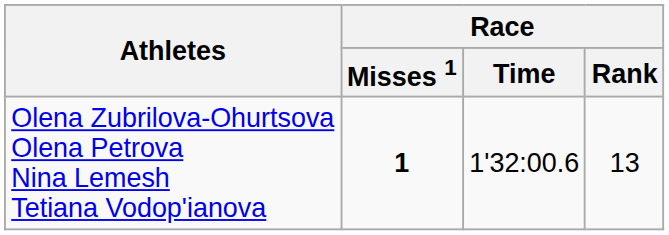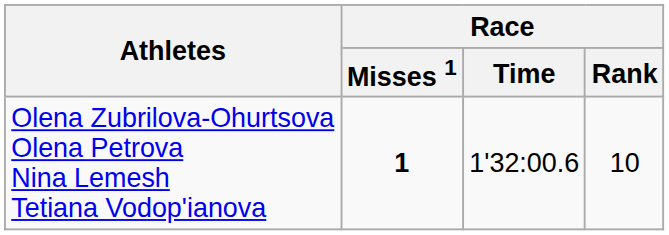row 3 | Race / Rank: 13 -> 10
